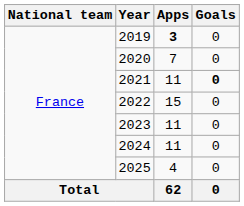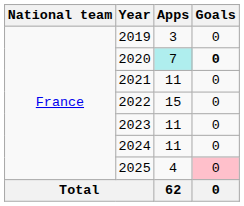2019 | Apps: bold -> normal
2020 | Apps: no background -> paleturquoise background
2020 | Goals: normal -> bold
2021 | Goals: bold -> normal
2025 | Goals: no background -> pink background
